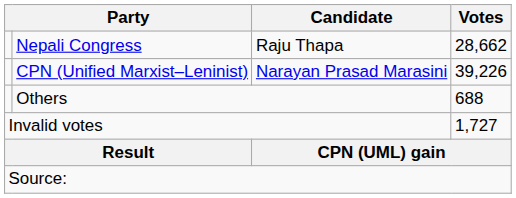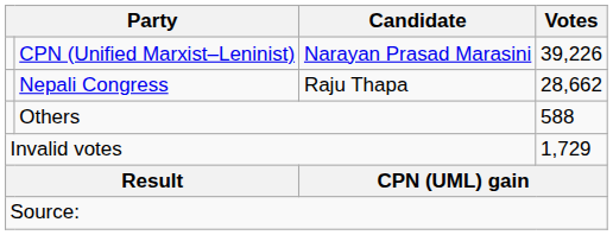rows swapped: CPN (Unified Marxist–Leninist) <-> Nepali Congress
Others | Votes: 688 -> 588
Invalid votes | Votes: 1,727 -> 1,729
